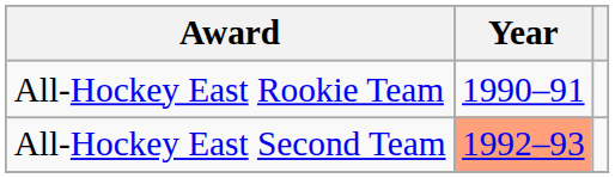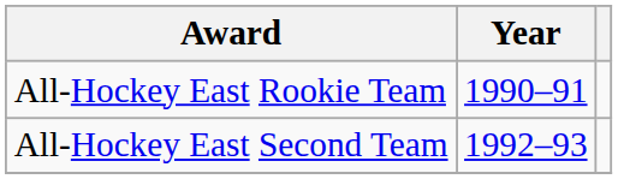row 3 | Year: lightsalmon background -> no background
